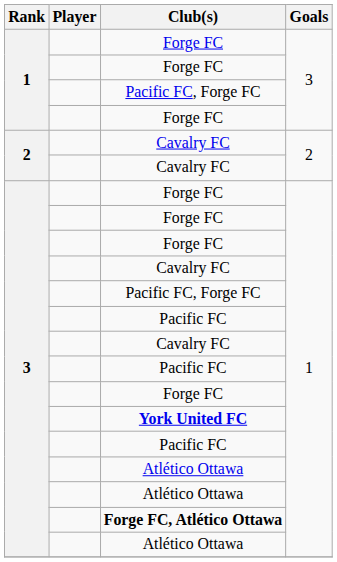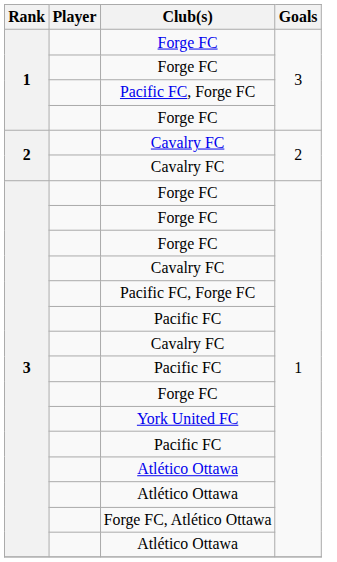York United FC | Club(s): bold -> normal
Forge FC, Atlético Ottawa | Club(s): bold -> normal
